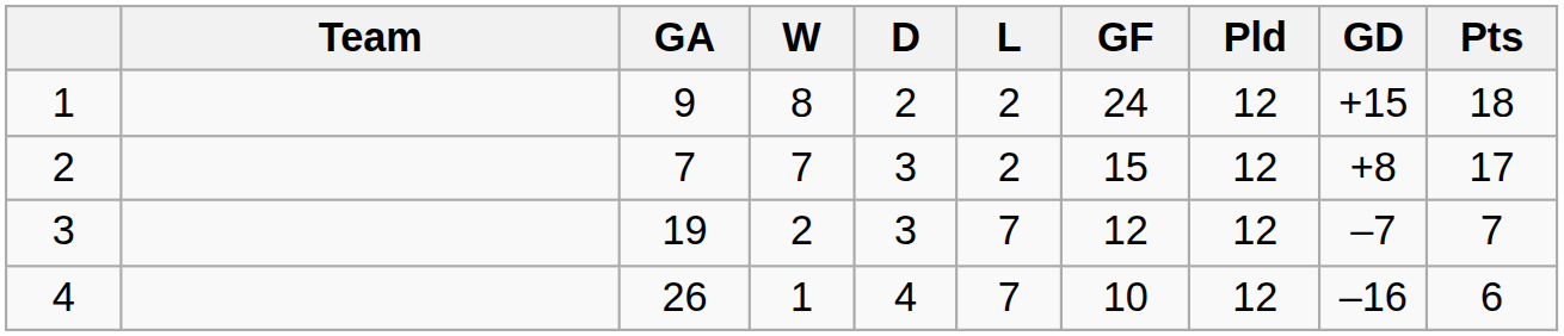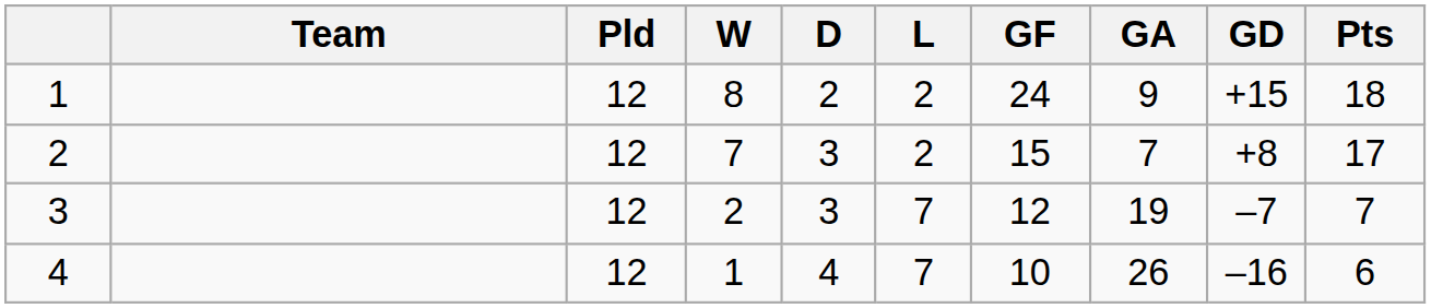columns swapped: Pld <-> GA
